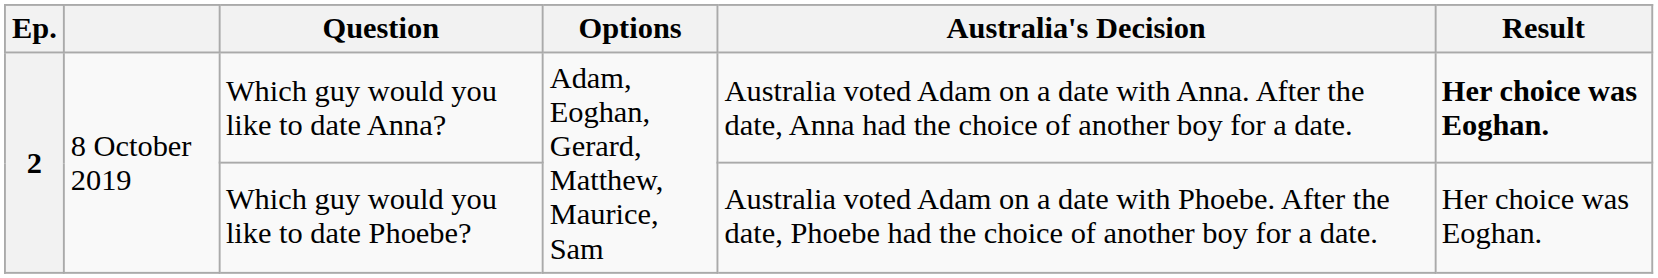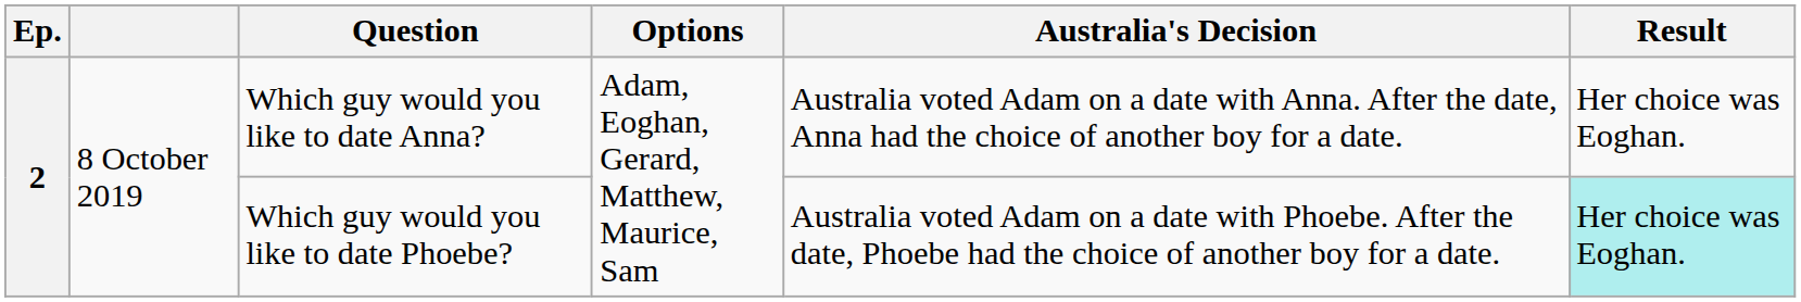Which guy would you like to date Anna? | column 6: bold -> normal
Which guy would you like to date Phoebe? | column 6: no background -> paleturquoise background
